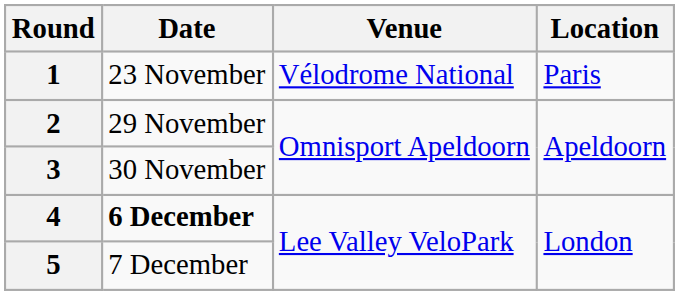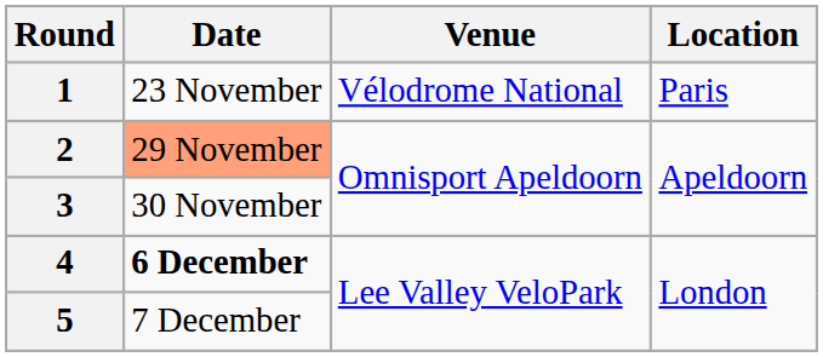2 | Date: no background -> lightsalmon background
